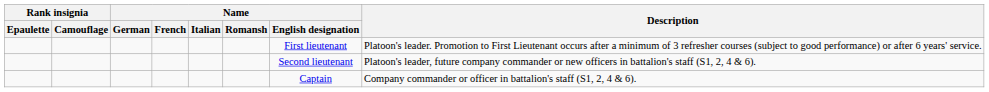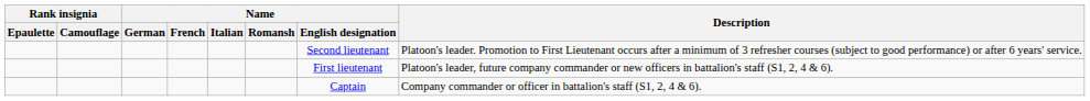row 3 | Name / English designation: First lieutenant -> Second lieutenant
row 4 | Name / English designation: Second lieutenant -> First lieutenant
